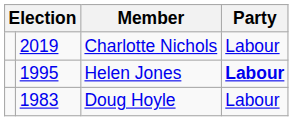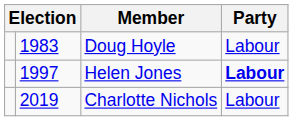rows swapped: Doug Hoyle <-> Charlotte Nichols
Helen Jones | column 2: 1995 -> 1997
